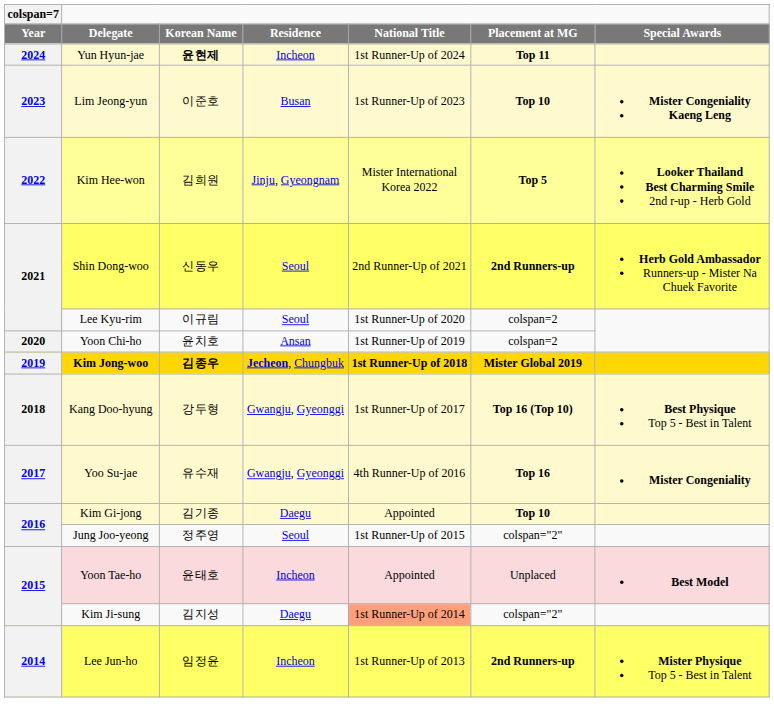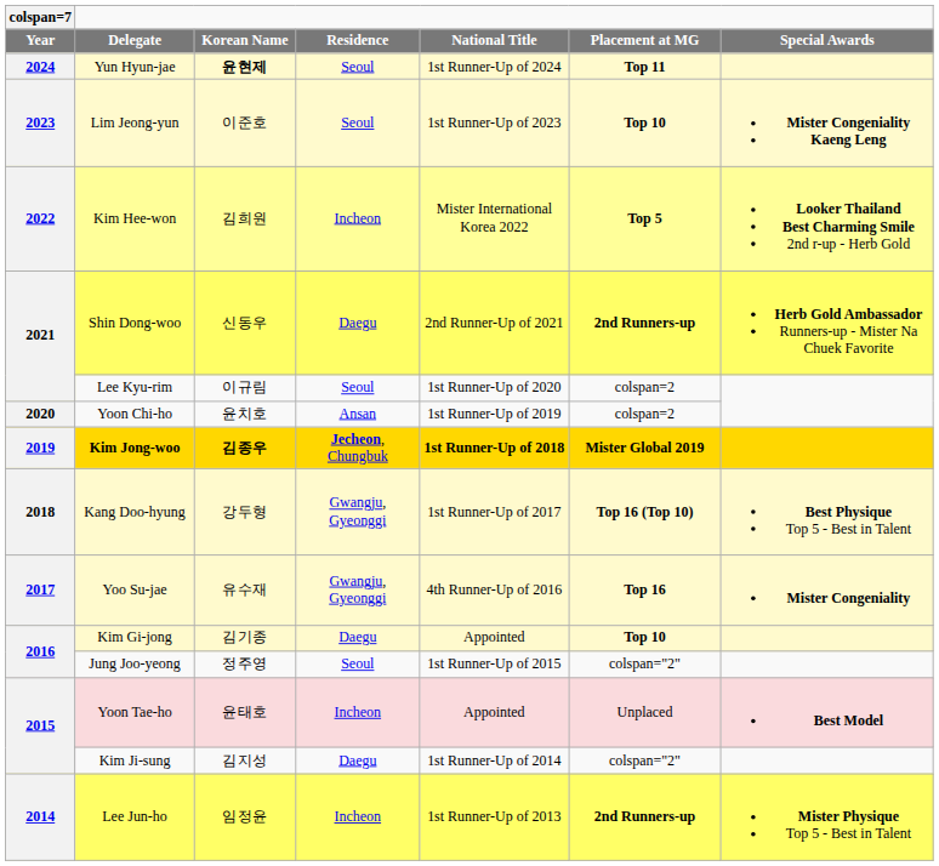Yun Hyun-jae | Residence: Incheon -> Seoul
Lim Jeong-yun | Residence: Busan -> Seoul
Kim Hee-won | Residence: Jinju, Gyeongnam -> Incheon
Shin Dong-woo | Residence: Seoul -> Daegu
Kim Ji-sung | National Title: lightsalmon background -> no background
